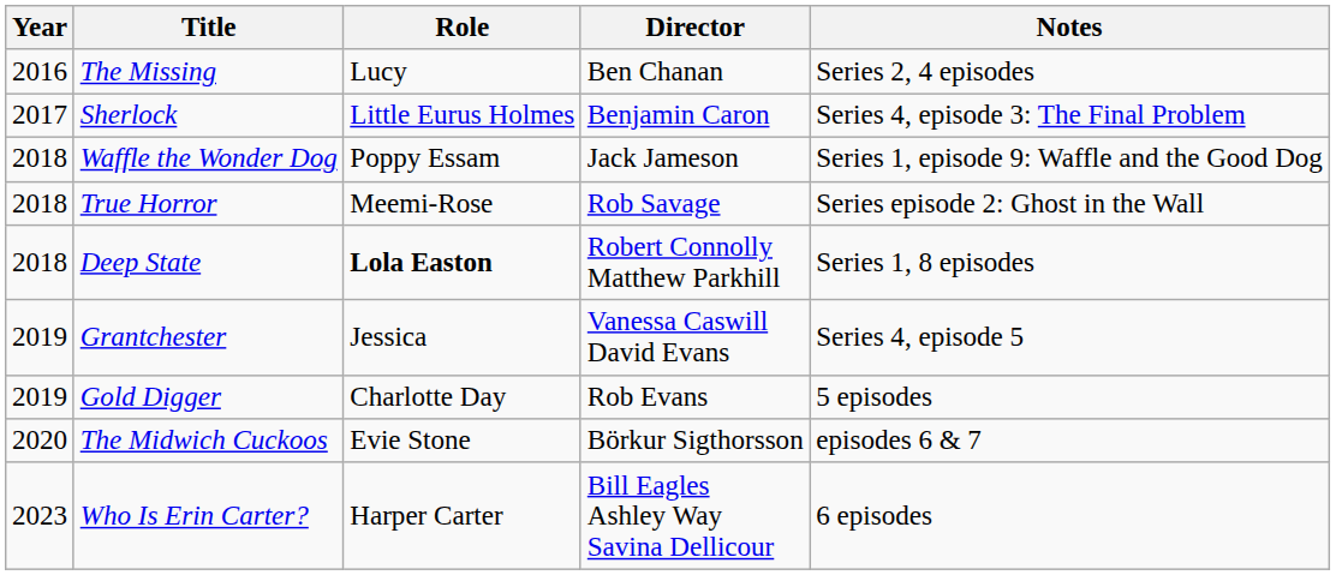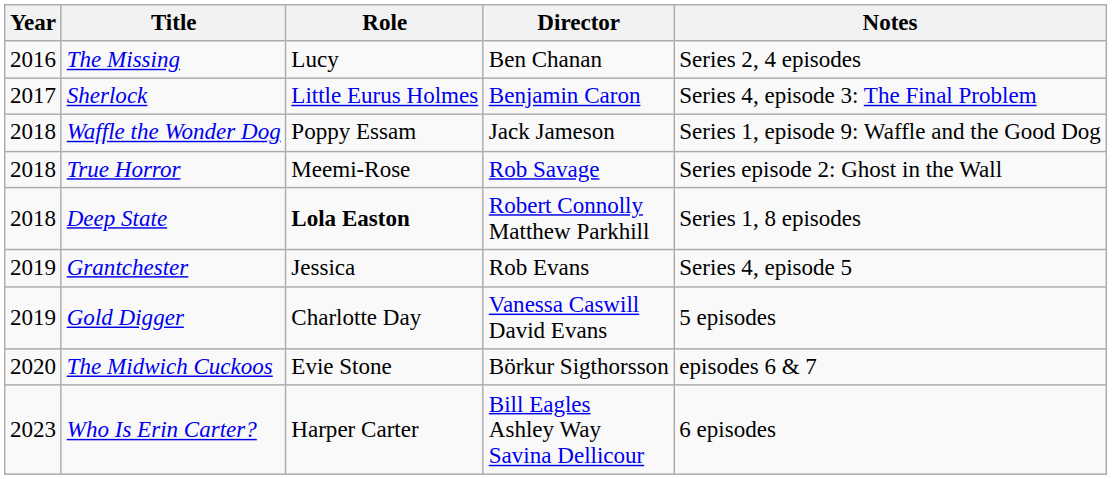Grantchester | Director: Vanessa Caswill David Evans -> Rob Evans
Gold Digger | Director: Rob Evans -> Vanessa Caswill David Evans
